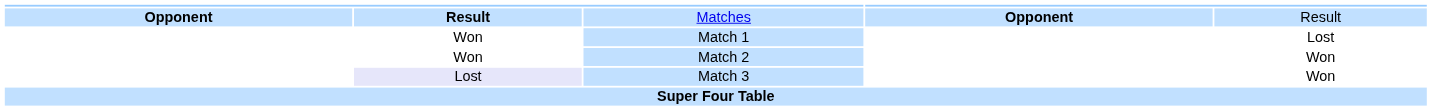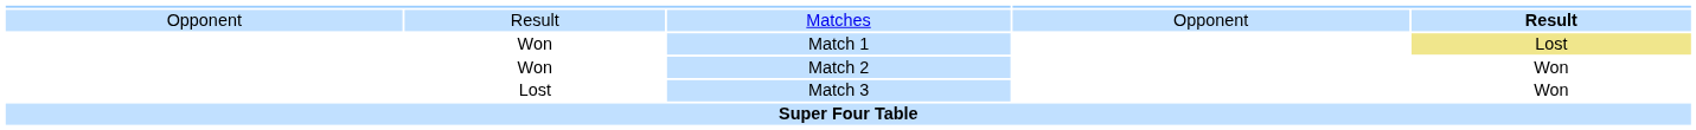Matches | column 1: bold -> normal
Matches | column 2: bold -> normal
Matches | column 4: bold -> normal
Matches | column 5: normal -> bold
Match 1 | column 5: no background -> khaki background
Match 3 | column 2: lavender background -> no background
